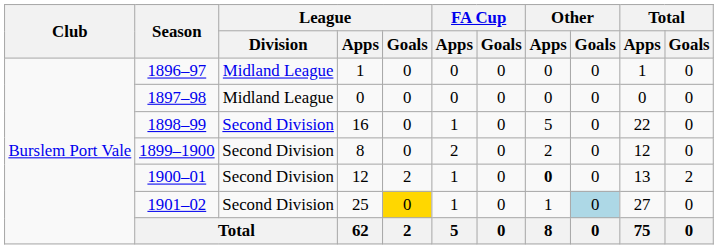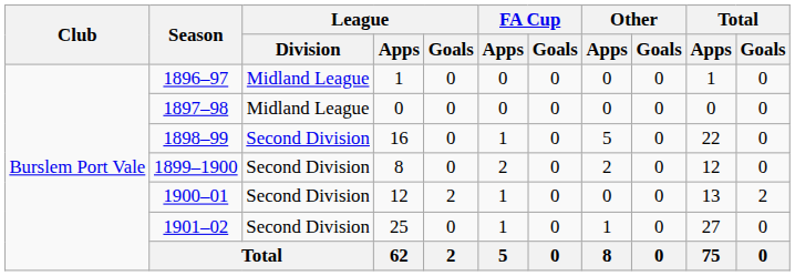1900–01 | Other / Apps: bold -> normal
1901–02 | League / Goals: gold background -> no background
1901–02 | Other / Goals: lightblue background -> no background
